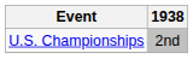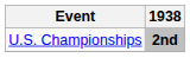U.S. Championships | 1938: normal -> bold
